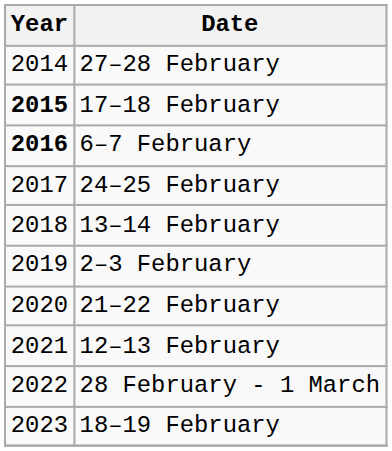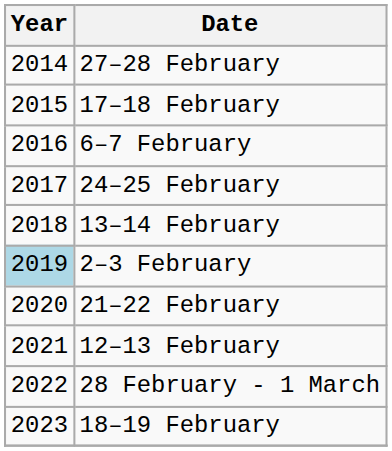17–18 February | Year: bold -> normal
6–7 February | Year: bold -> normal
2–3 February | Year: no background -> lightblue background
